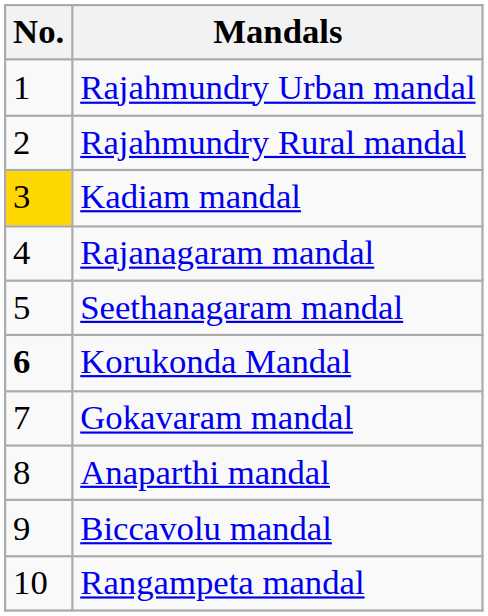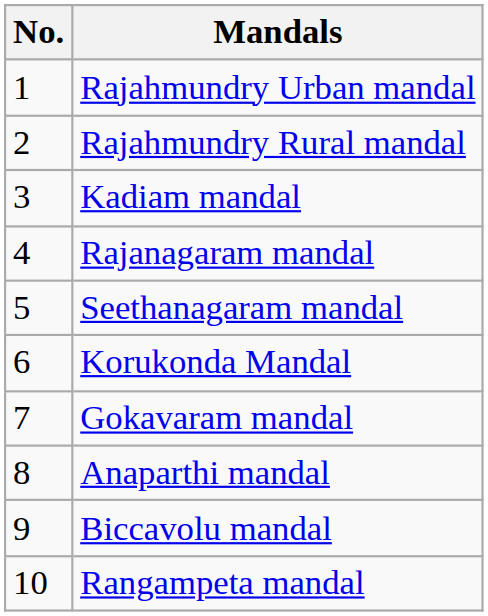Kadiam mandal | No.: gold background -> no background
Korukonda Mandal | No.: bold -> normal
